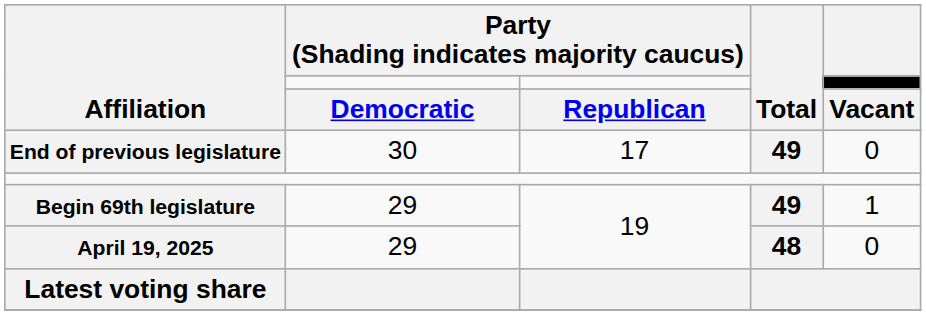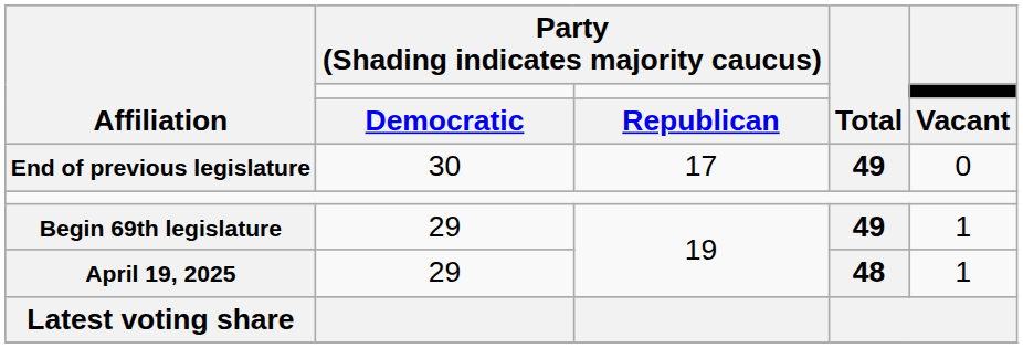April 19, 2025 | column 5: 0 -> 1
